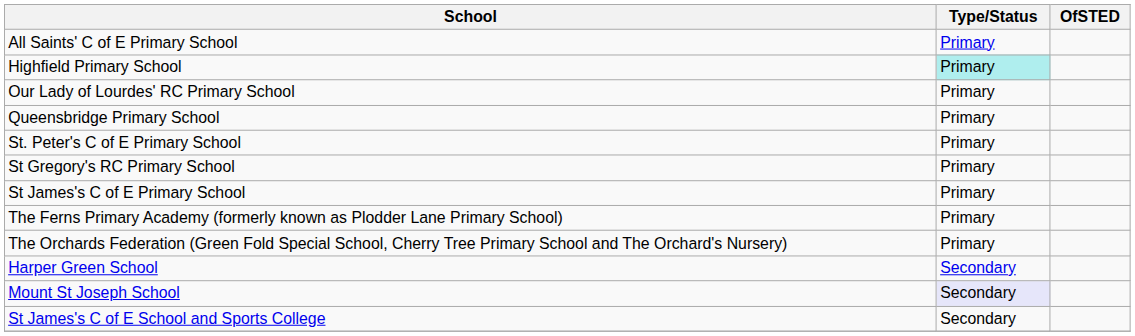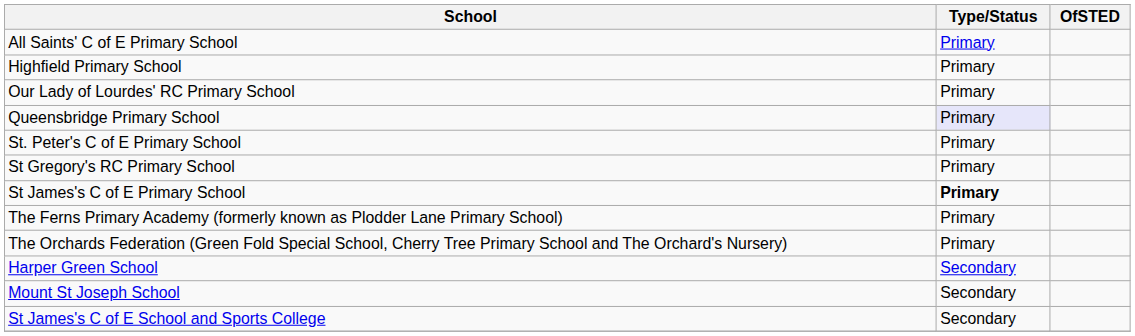Highfield Primary School | Type/Status: paleturquoise background -> no background
Queensbridge Primary School | Type/Status: no background -> lavender background
St James's C of E Primary School | Type/Status: normal -> bold
Mount St Joseph School | Type/Status: lavender background -> no background
